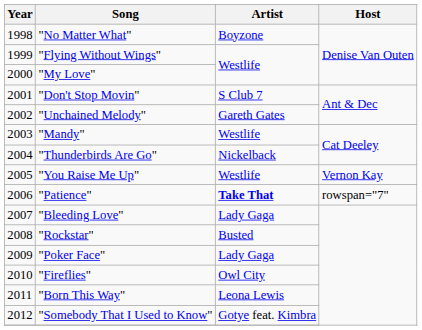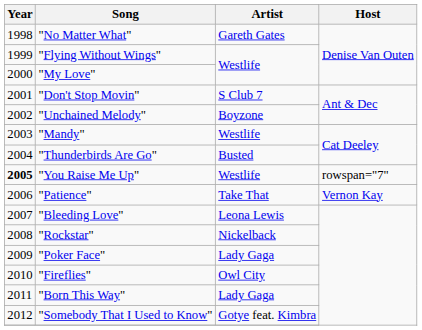"No Matter What" | Artist: Boyzone -> Gareth Gates
"Unchained Melody" | Artist: Gareth Gates -> Boyzone
"Thunderbirds Are Go" | Artist: Nickelback -> Busted
"You Raise Me Up" | Year: normal -> bold
"You Raise Me Up" | Host: Vernon Kay -> rowspan="7"
"Patience" | Artist: bold -> normal
"Patience" | Host: rowspan="7" -> Vernon Kay
"Bleeding Love" | Artist: Lady Gaga -> Leona Lewis
"Rockstar" | Artist: Busted -> Nickelback
"Born This Way" | Artist: Leona Lewis -> Lady Gaga
